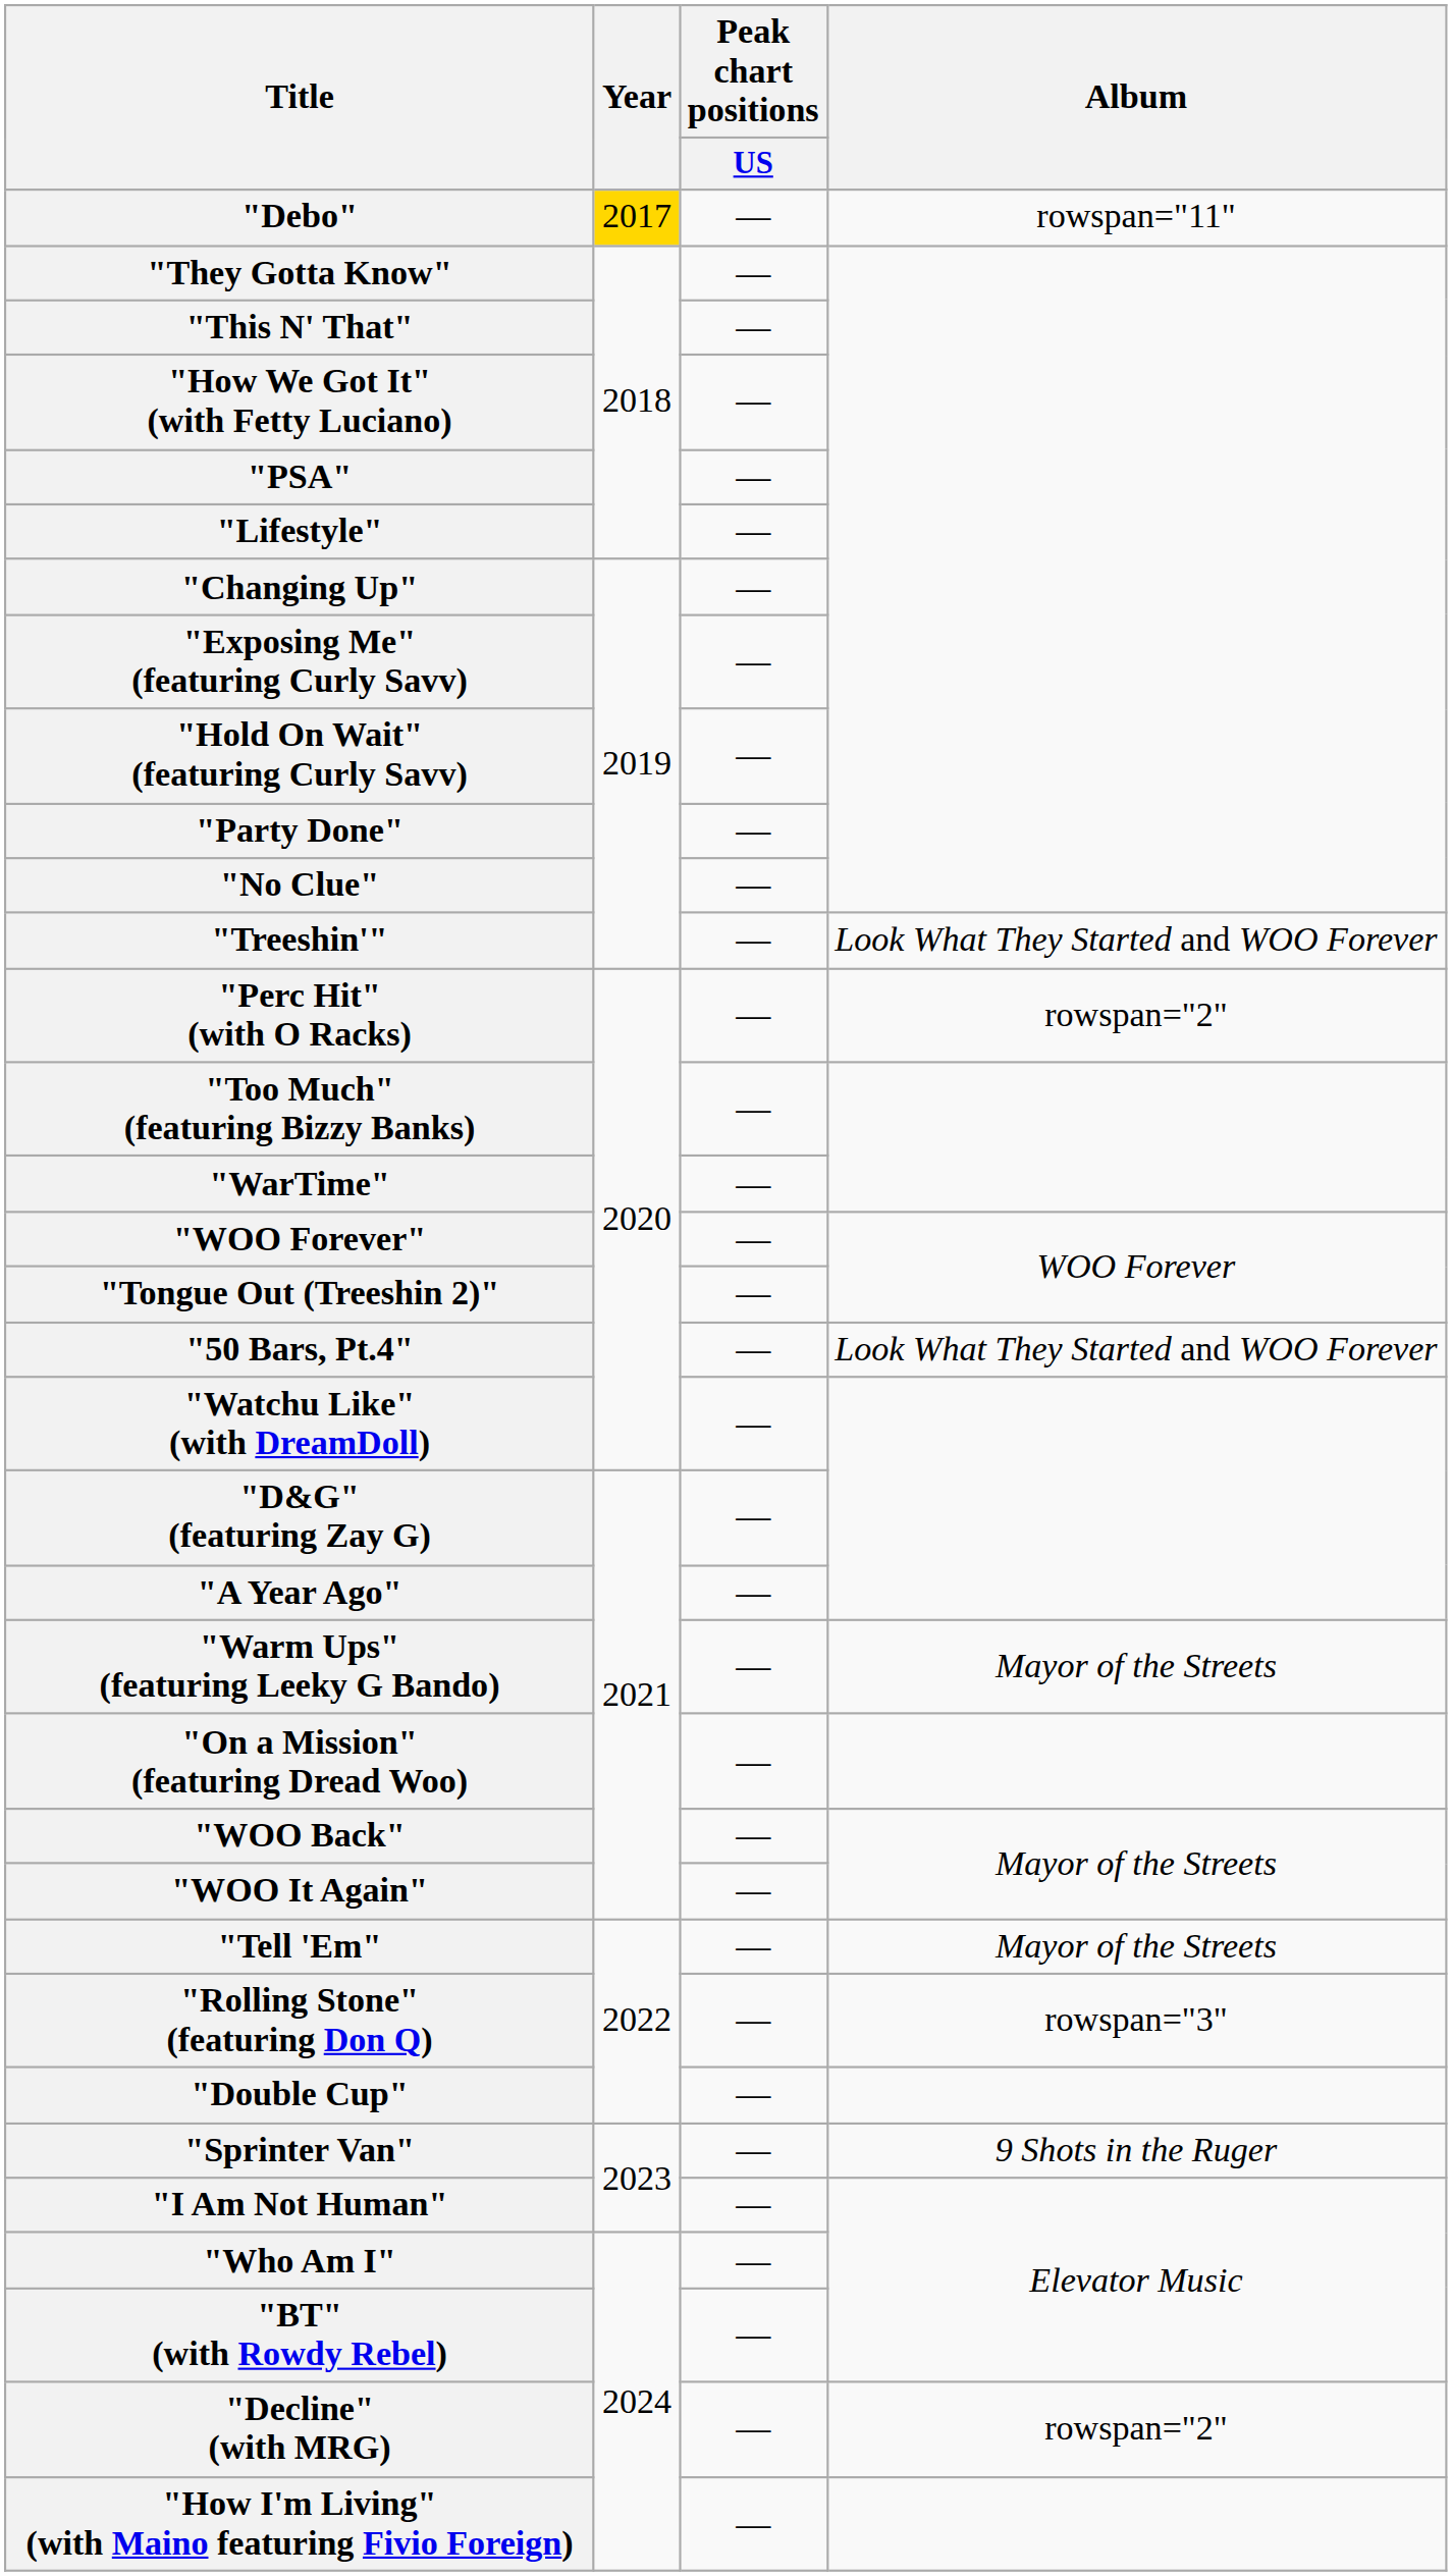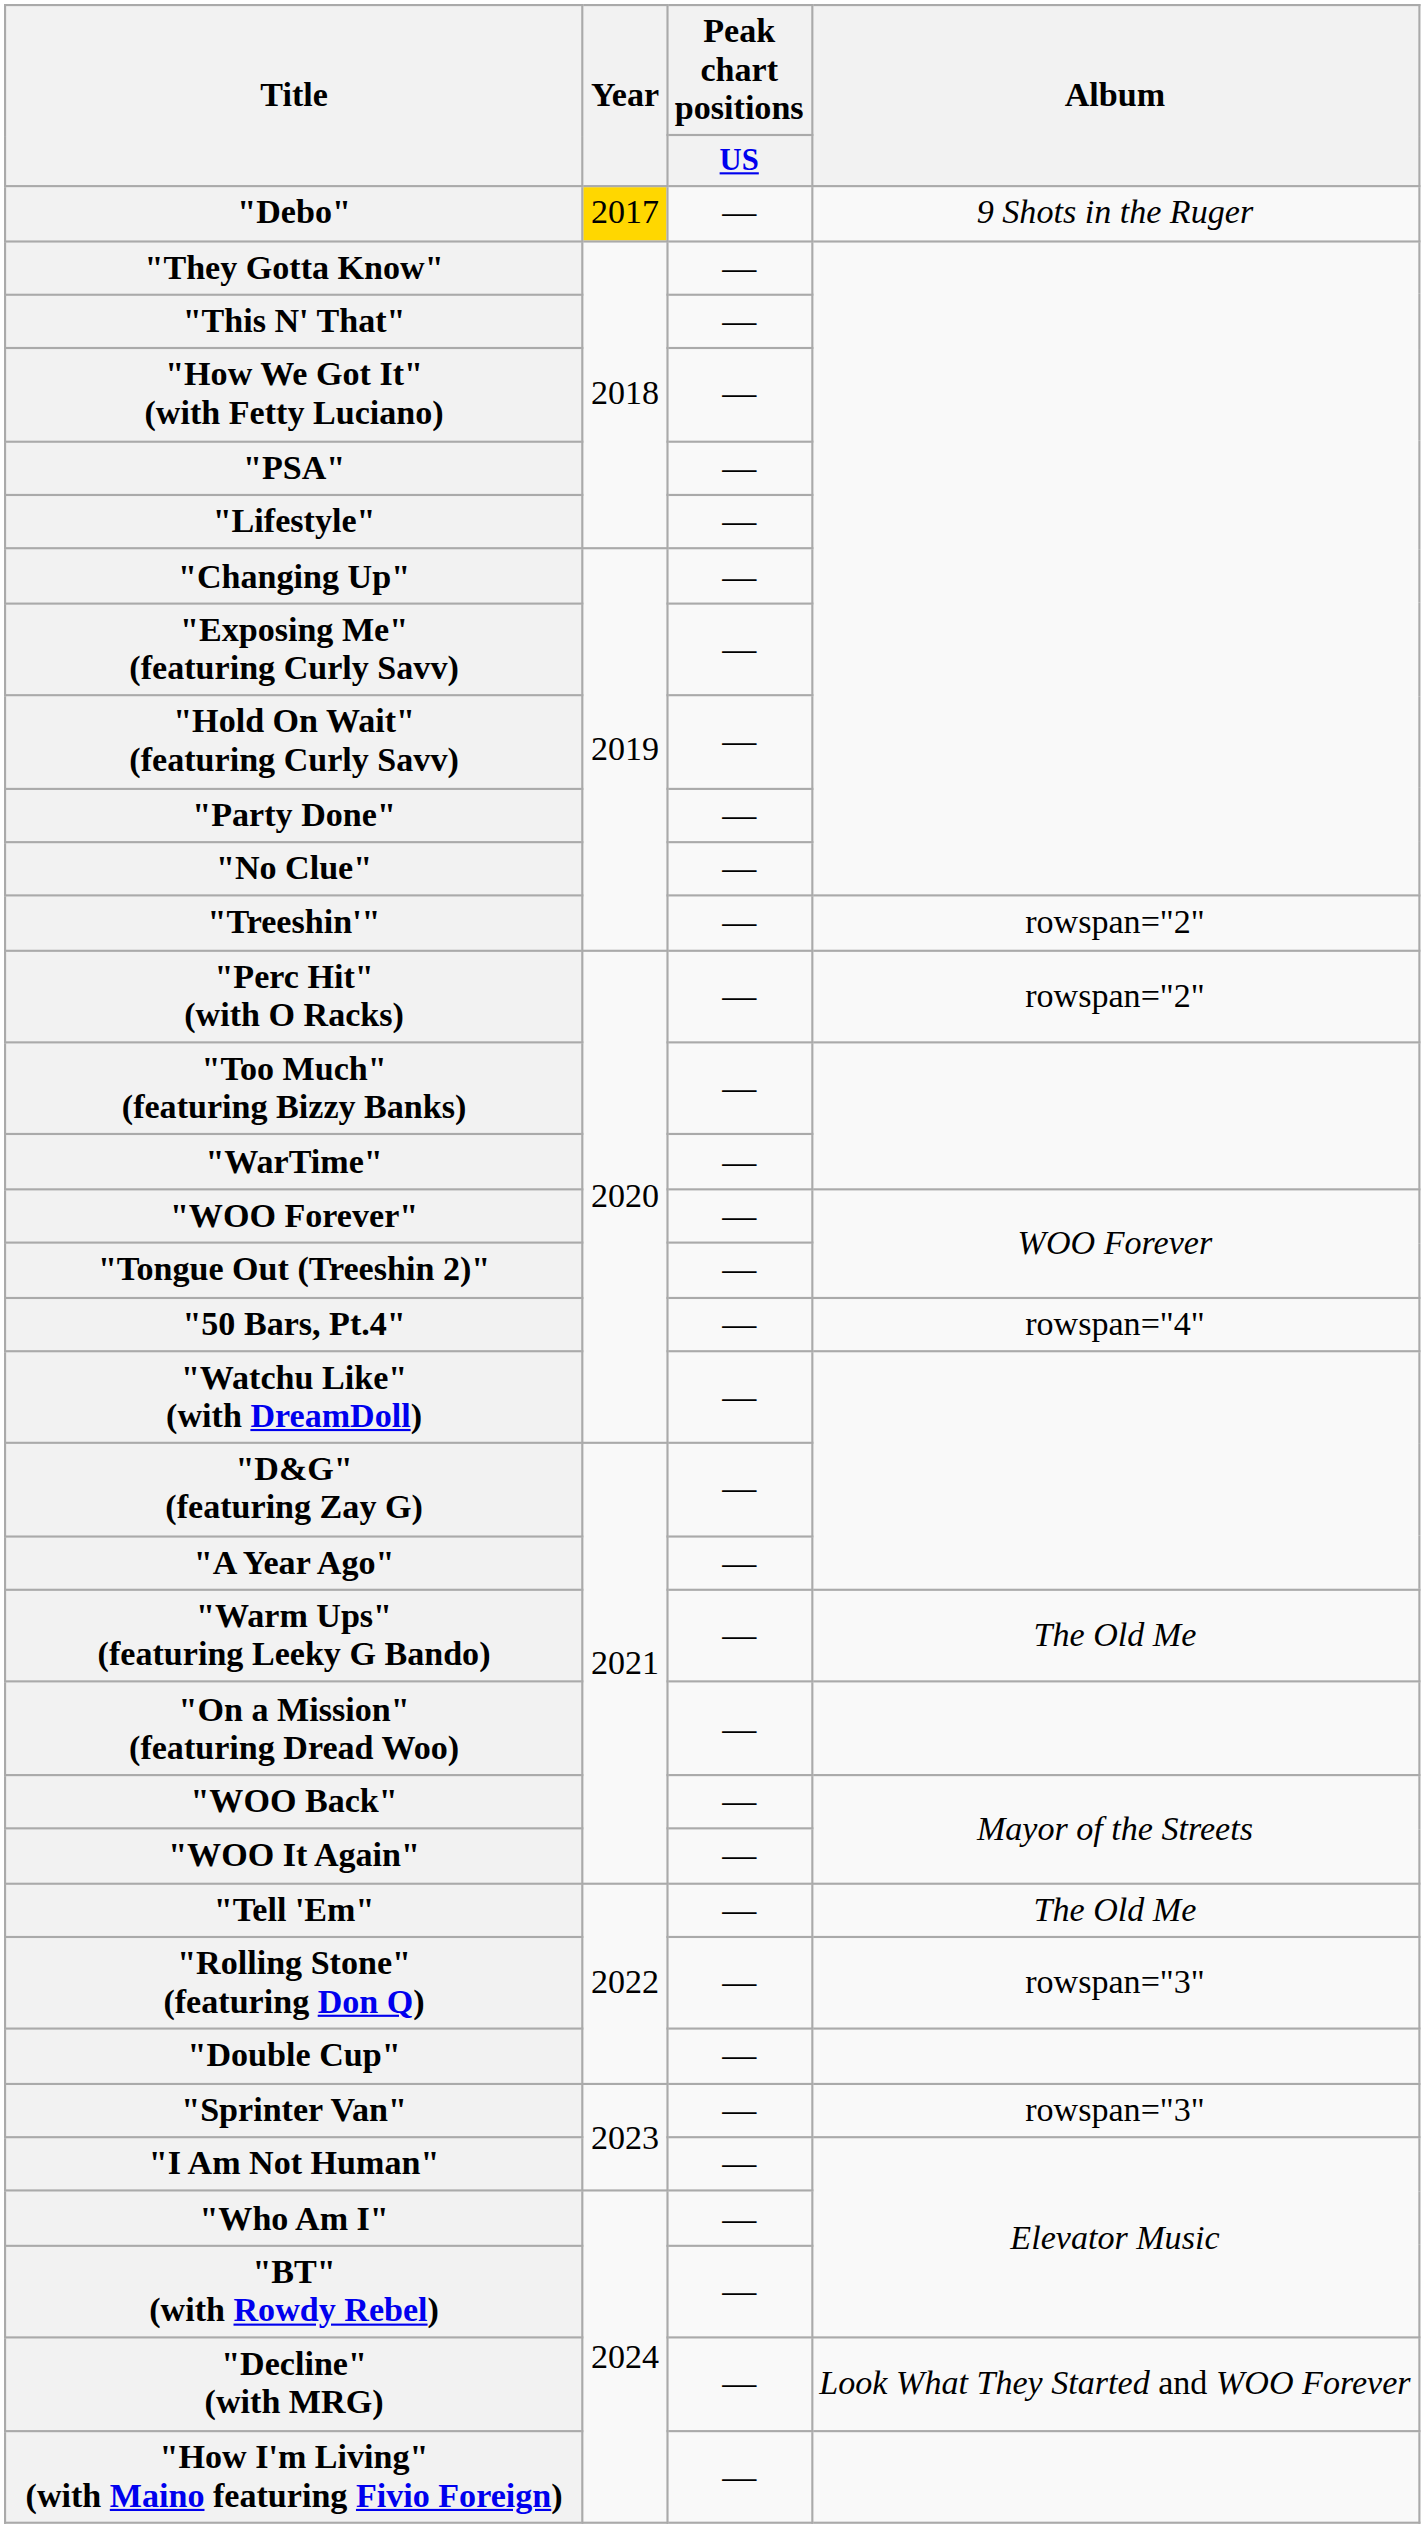"Debo" | Album: rowspan="11" -> 9 Shots in the Ruger
"Treeshin'" | Album: Look What They Started and WOO Forever -> rowspan="2"
"50 Bars, Pt.4" | Album: Look What They Started and WOO Forever -> rowspan="4"
"Warm Ups" (featuring Leeky G Bando) | Album: Mayor of the Streets -> The Old Me
"Tell 'Em" | Album: Mayor of the Streets -> The Old Me
"Sprinter Van" | Album: 9 Shots in the Ruger -> rowspan="3"
"Decline" (with MRG) | Album: rowspan="2" -> Look What They Started and WOO Forever
